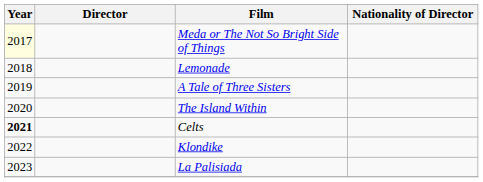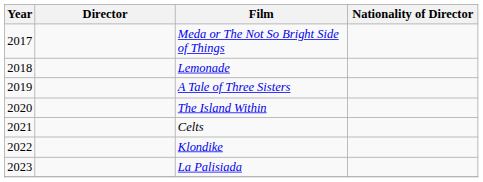Meda or The Not So Bright Side of Things | Year: lightyellow background -> no background
Celts | Year: bold -> normal
